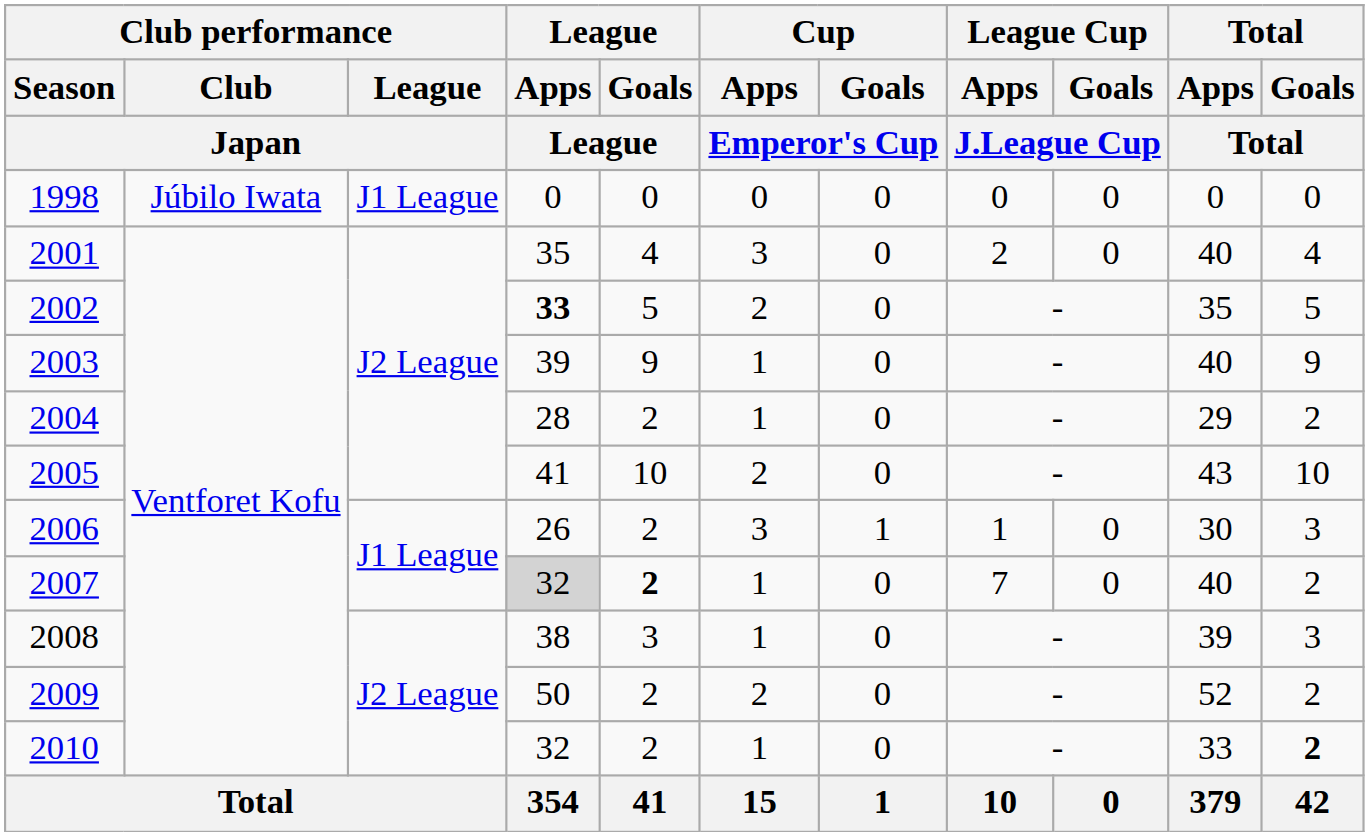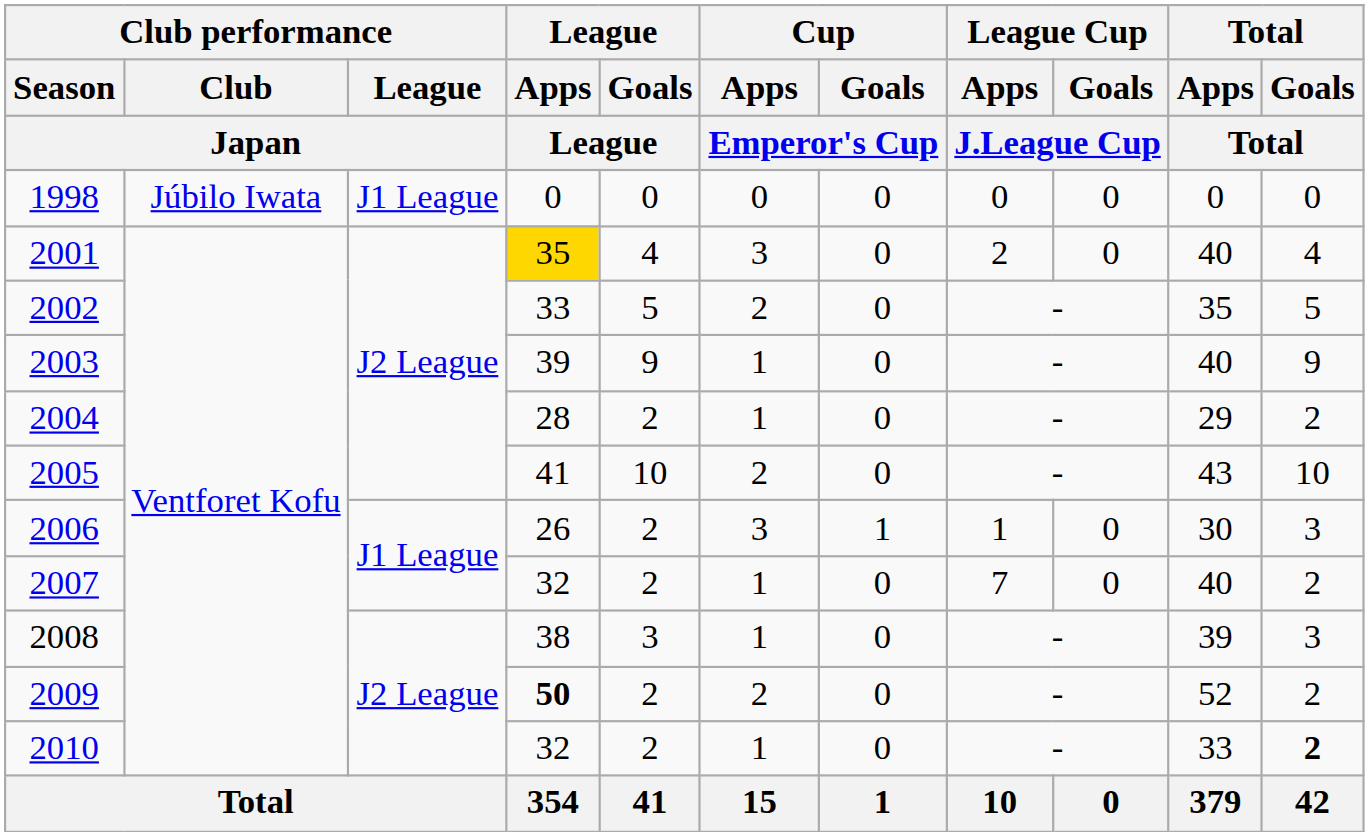2001 | League / Apps / League: no background -> gold background
2002 | League / Apps / League: bold -> normal
2007 | League / Apps / League: lightgrey background -> no background
2007 | League / Goals / League: bold -> normal
2009 | League / Apps / League: normal -> bold
